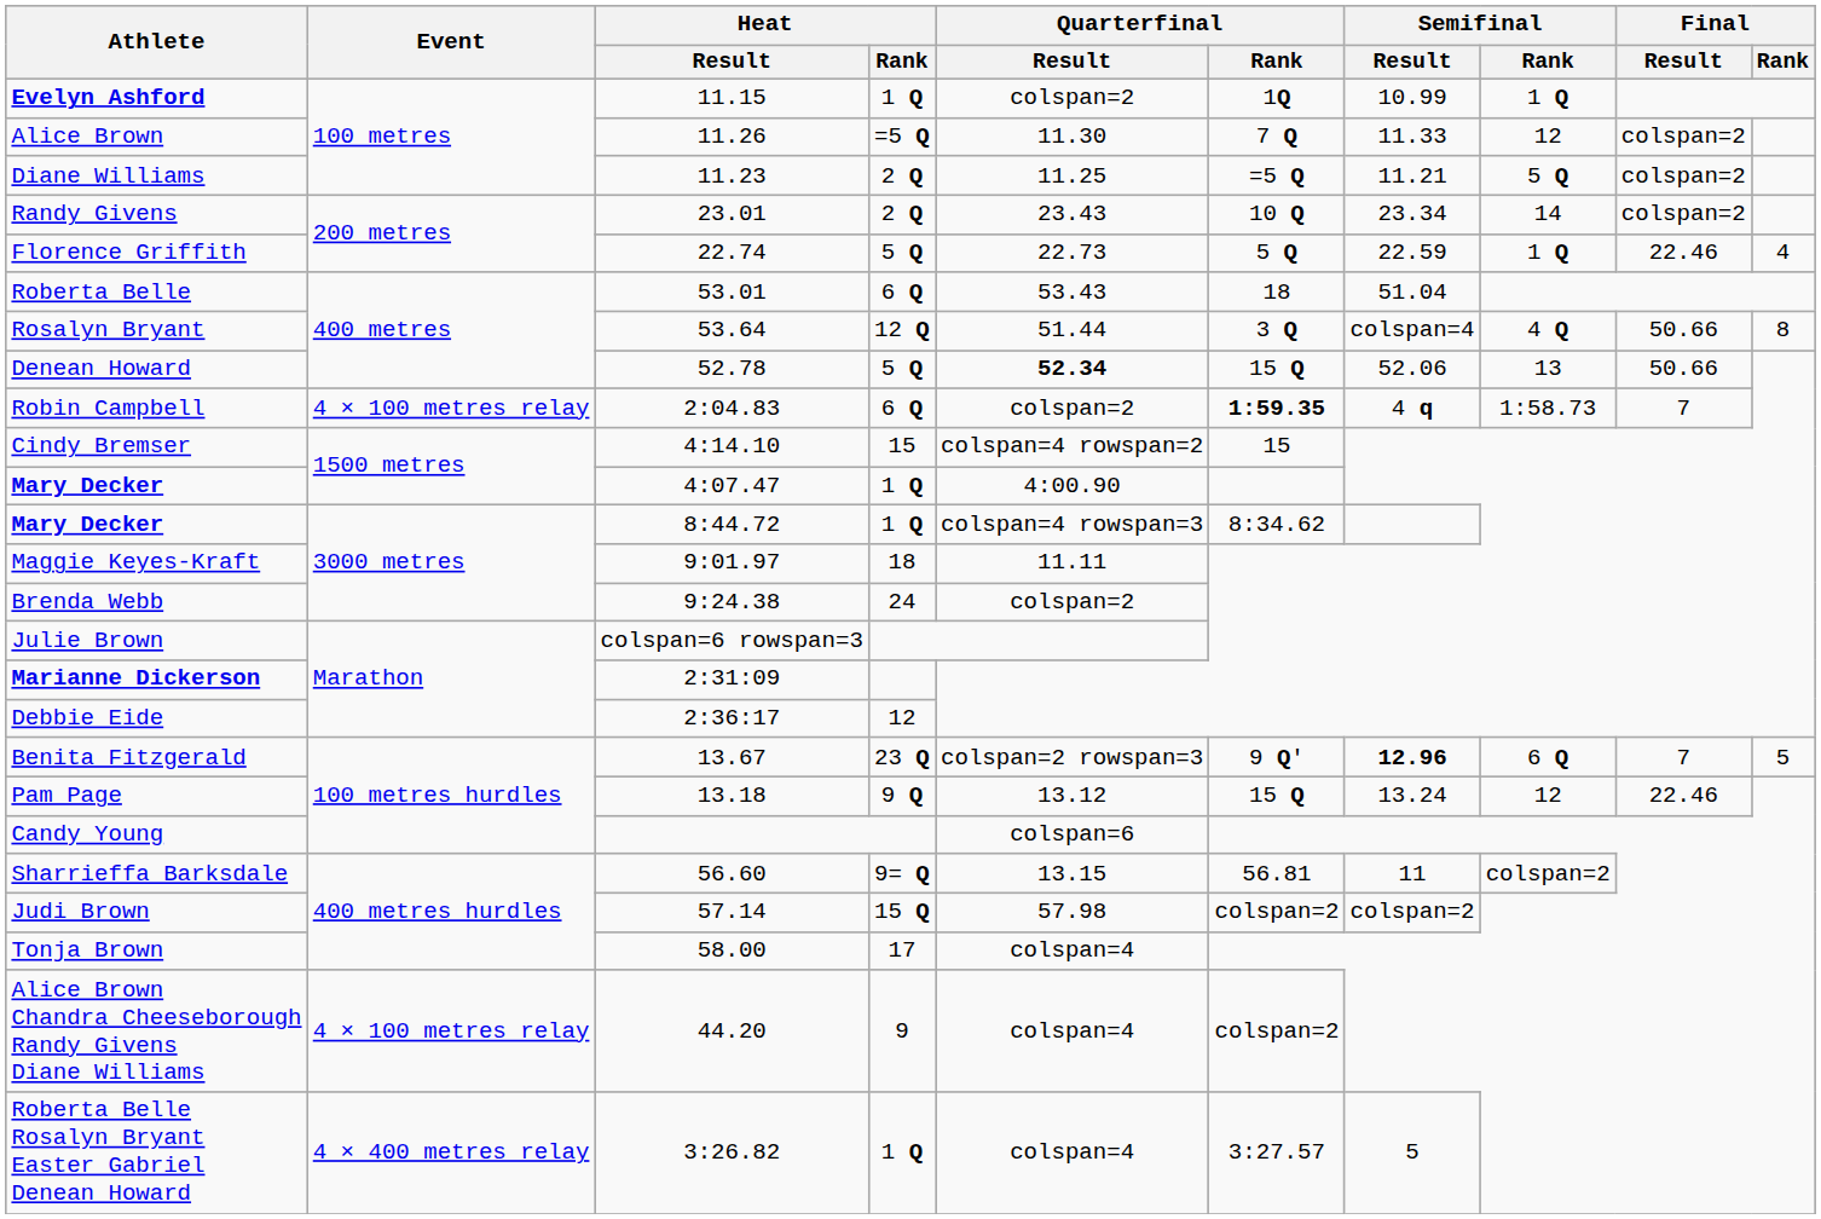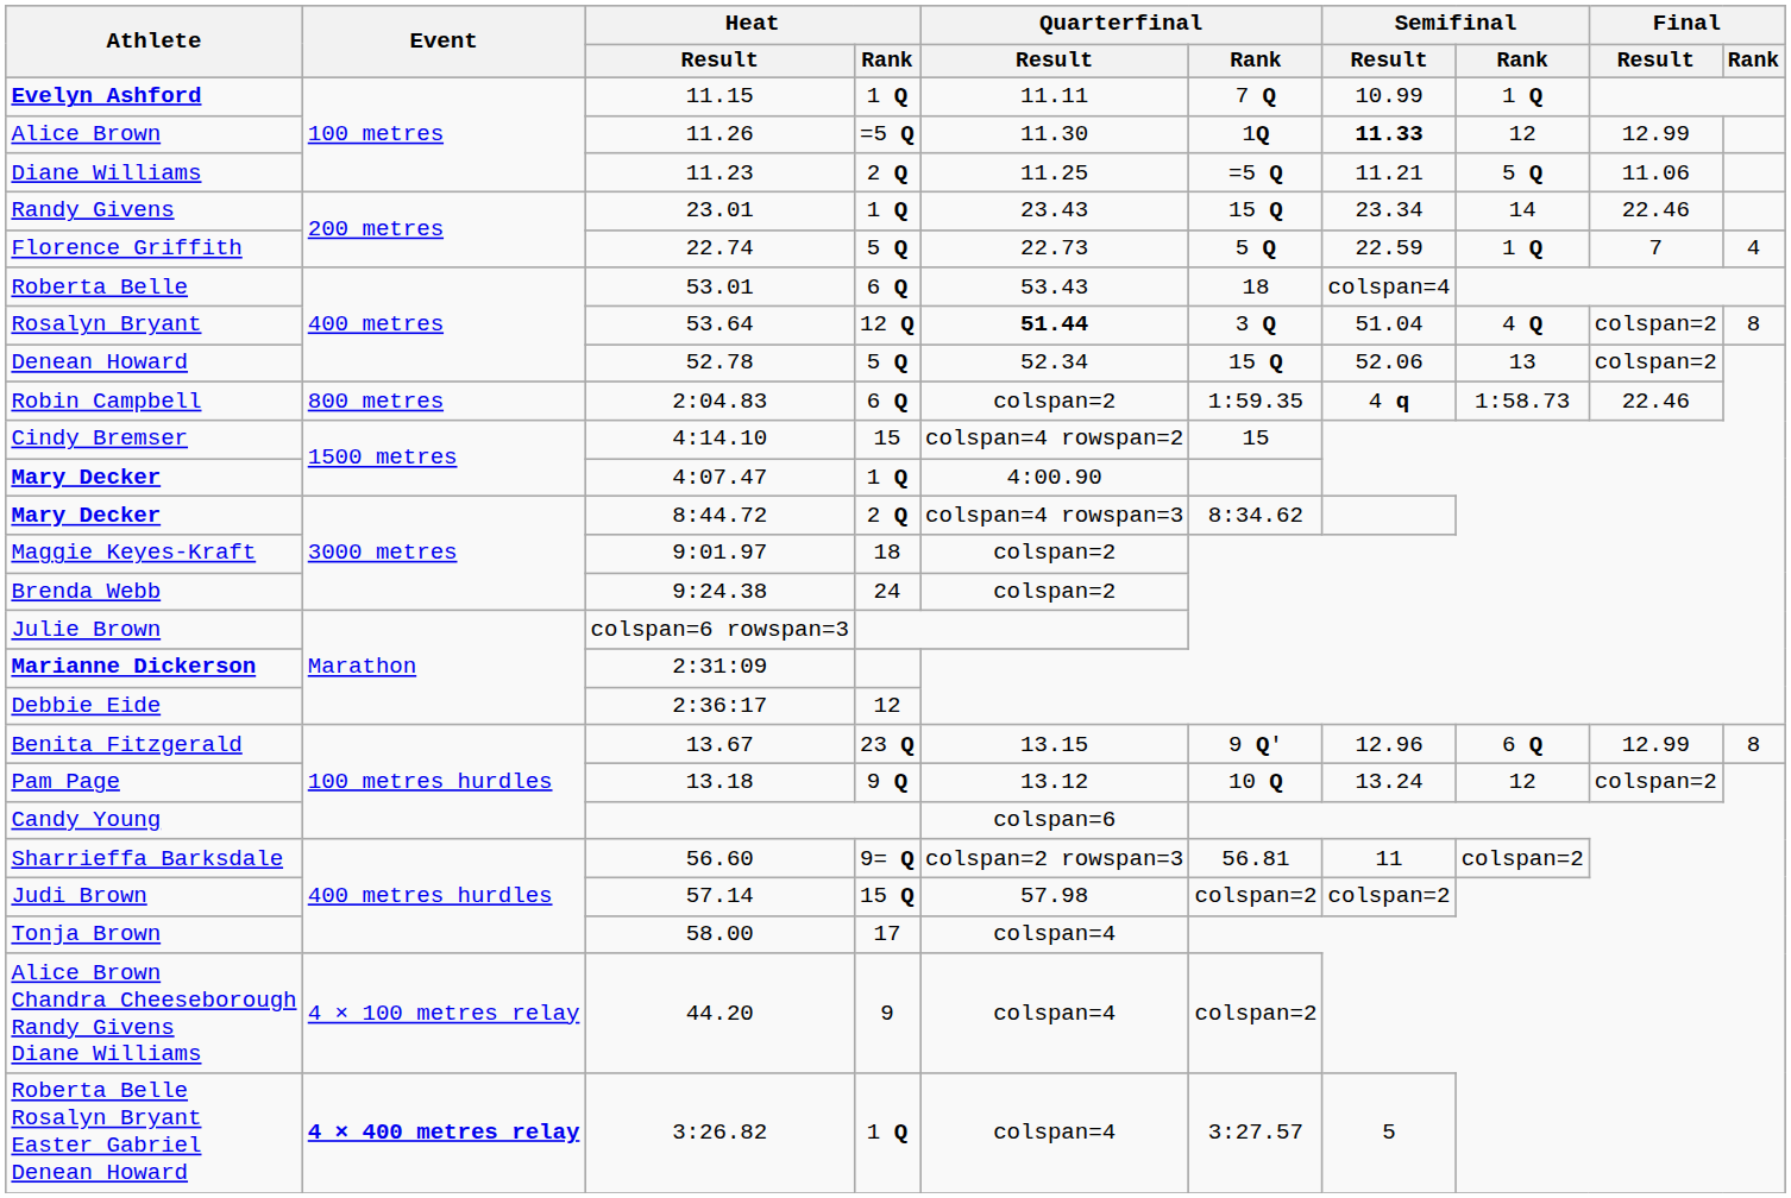Evelyn Ashford | Quarterfinal / Result: colspan=2 -> 11.11
Evelyn Ashford | Quarterfinal / Rank: 1Q -> 7 Q
Alice Brown | Quarterfinal / Rank: 7 Q -> 1Q
Alice Brown | Semifinal / Result: normal -> bold
Alice Brown | Final / Result: colspan=2 -> 12.99
Diane Williams | Final / Result: colspan=2 -> 11.06
Randy Givens | Heat / Rank: 2 Q -> 1 Q
Randy Givens | Quarterfinal / Rank: 10 Q -> 15 Q
Randy Givens | Final / Result: colspan=2 -> 22.46
Florence Griffith | Final / Result: 22.46 -> 7
Roberta Belle | Semifinal / Result: 51.04 -> colspan=4
Rosalyn Bryant | Quarterfinal / Result: normal -> bold
Rosalyn Bryant | Semifinal / Result: colspan=4 -> 51.04
Rosalyn Bryant | Final / Result: 50.66 -> colspan=2
Denean Howard | Quarterfinal / Result: bold -> normal
Denean Howard | Final / Result: 50.66 -> colspan=2
Robin Campbell | Event: 4 × 100 metres relay -> 800 metres
Robin Campbell | Quarterfinal / Rank: bold -> normal
Robin Campbell | Final / Result: 7 -> 22.46
Mary Decker / 8:44.72 | Heat / Rank: 1 Q -> 2 Q
Maggie Keyes-Kraft | Quarterfinal / Result: 11.11 -> colspan=2
Benita Fitzgerald | Quarterfinal / Result: colspan=2 rowspan=3 -> 13.15
Benita Fitzgerald | Semifinal / Result: bold -> normal
Benita Fitzgerald | Final / Result: 7 -> 12.99
Benita Fitzgerald | Final / Rank: 5 -> 8
Pam Page | Quarterfinal / Rank: 15 Q -> 10 Q
Pam Page | Final / Result: 22.46 -> colspan=2
Sharrieffa Barksdale | Quarterfinal / Result: 13.15 -> colspan=2 rowspan=3
Roberta Belle Rosalyn Bryant Easter Gabriel Denean Howard | Event: normal -> bold
